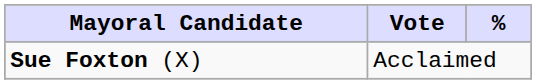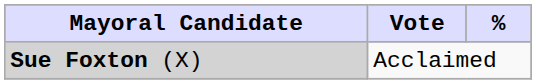Sue Foxton (X) | Mayoral Candidate: no background -> lightgrey background
